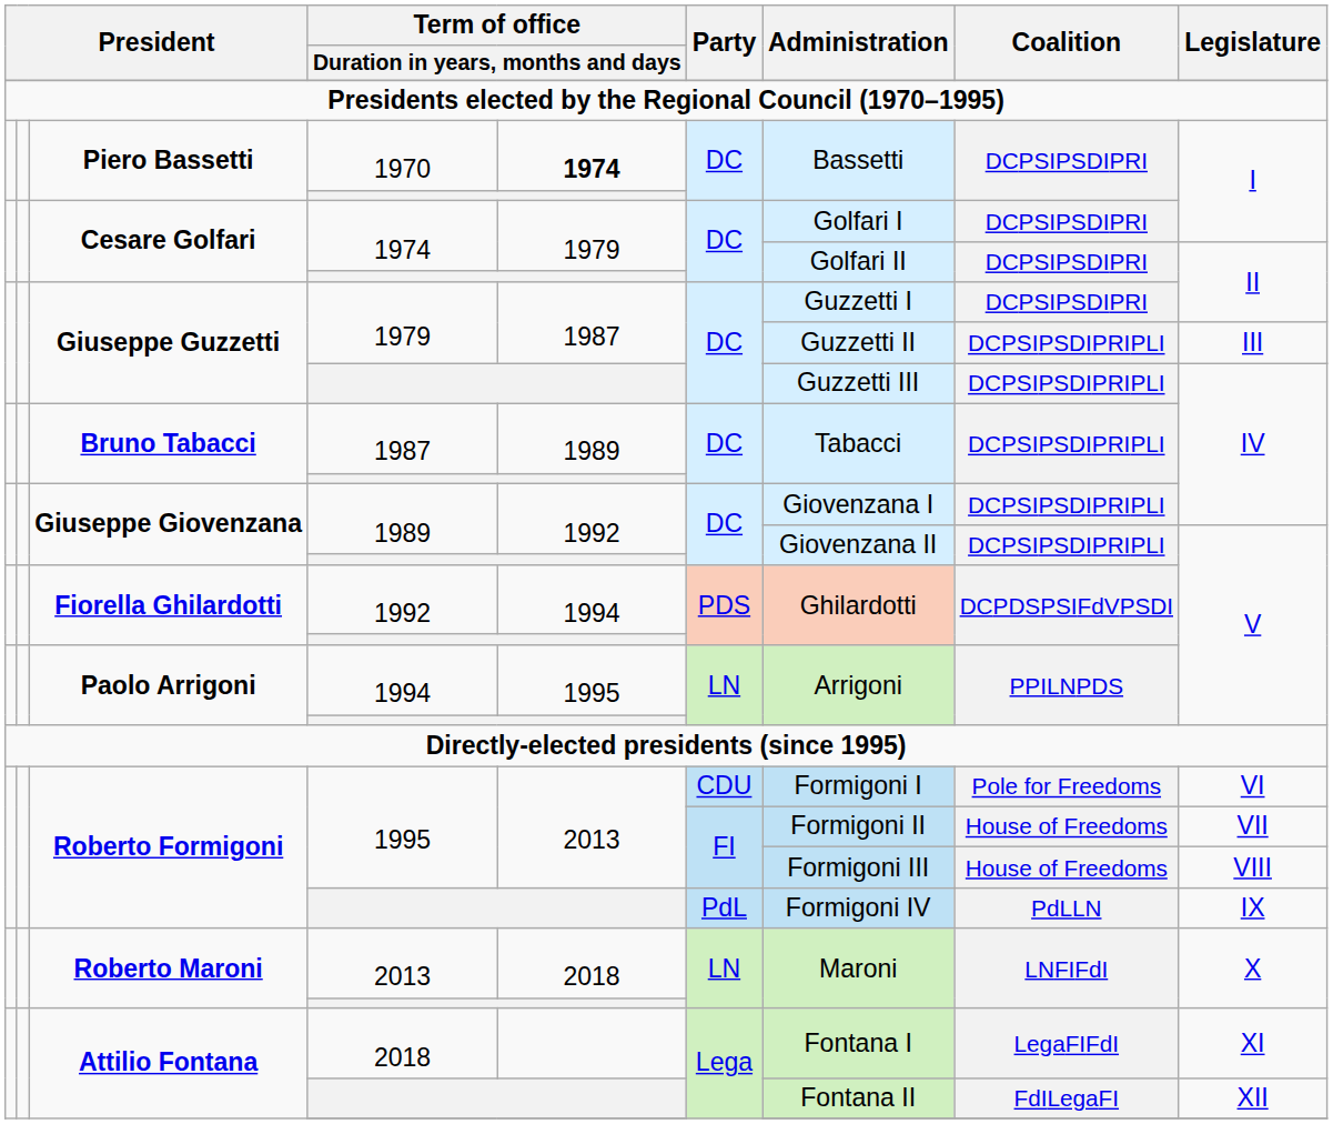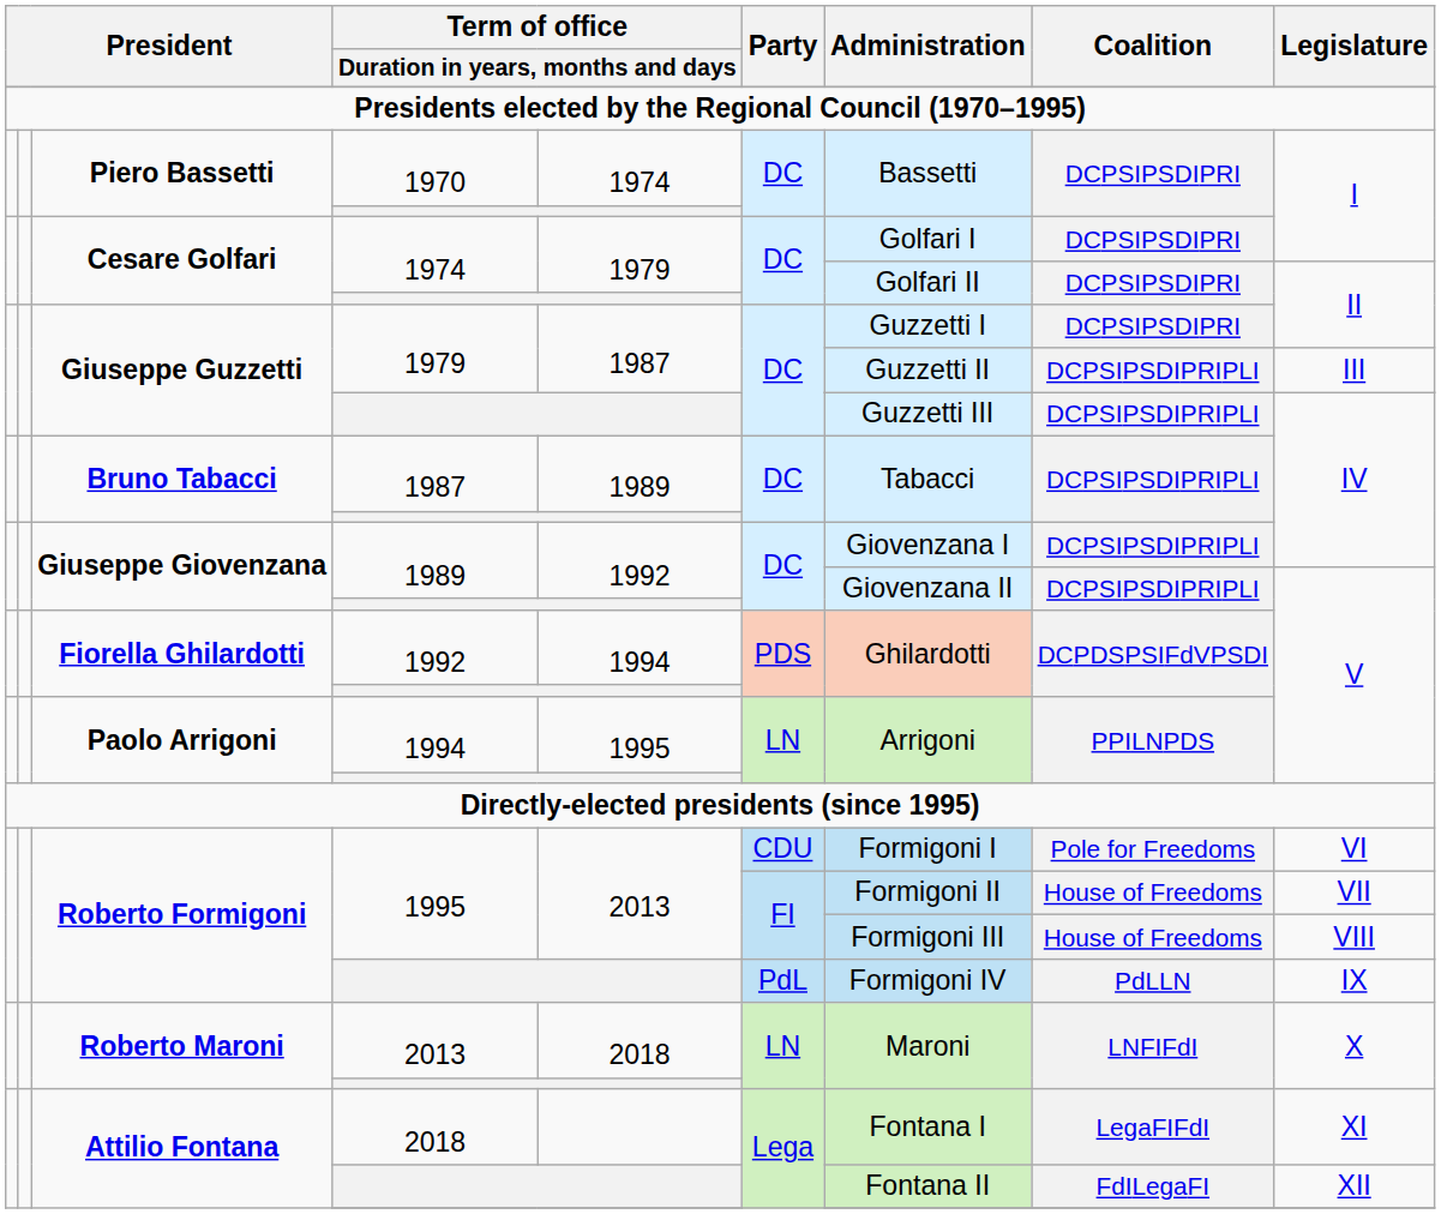1970 | column 5: bold -> normal
